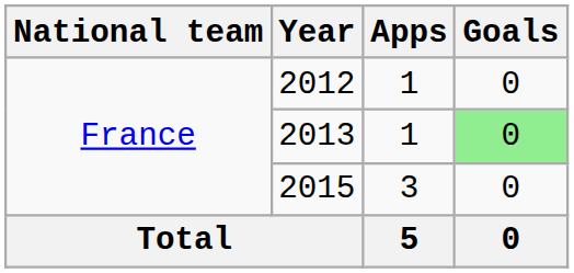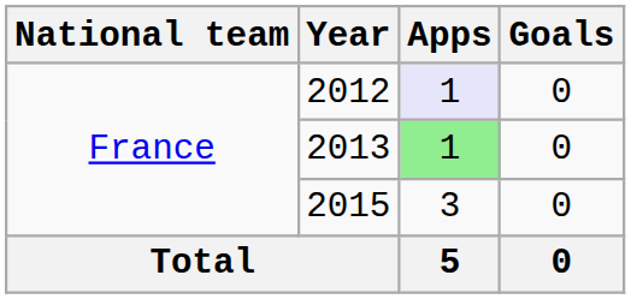2012 | Apps: no background -> lavender background
2013 | Apps: no background -> lightgreen background
2013 | Goals: lightgreen background -> no background
